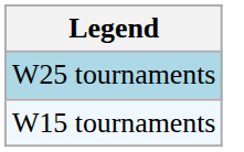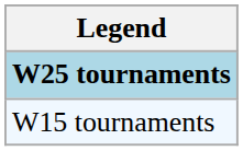row 2 | column 1: normal -> bold
